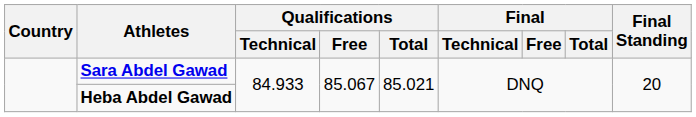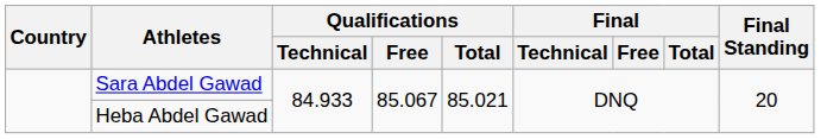Sara Abdel Gawad | Athletes: bold -> normal
Heba Abdel Gawad | Athletes: bold -> normal
